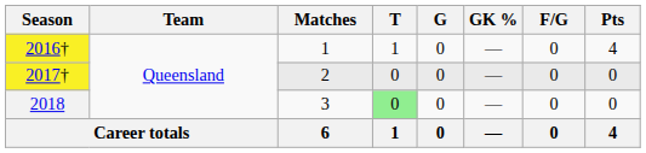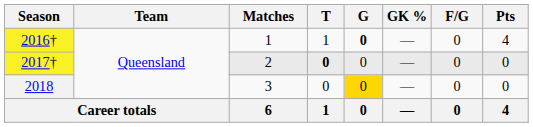2016† | G: normal -> bold
2017† | T: normal -> bold
2018 | T: lightgreen background -> no background
2018 | G: no background -> gold background
